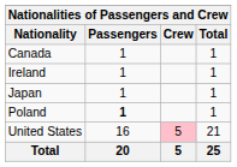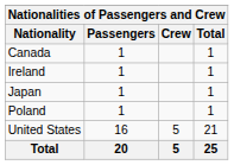Poland | Passengers: bold -> normal
United States | Crew: pink background -> no background
